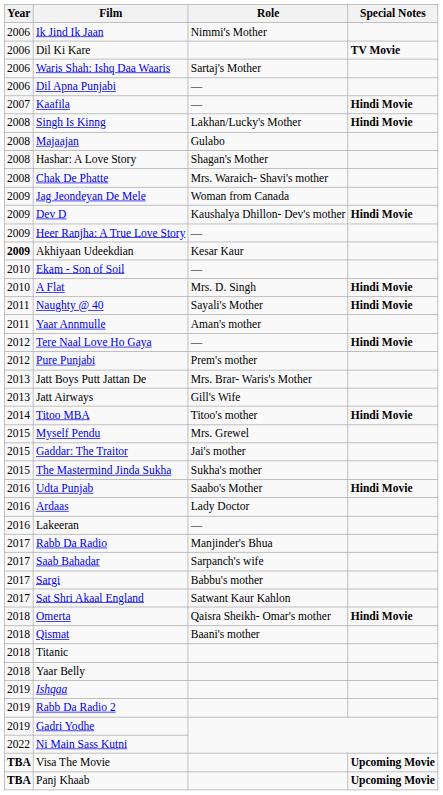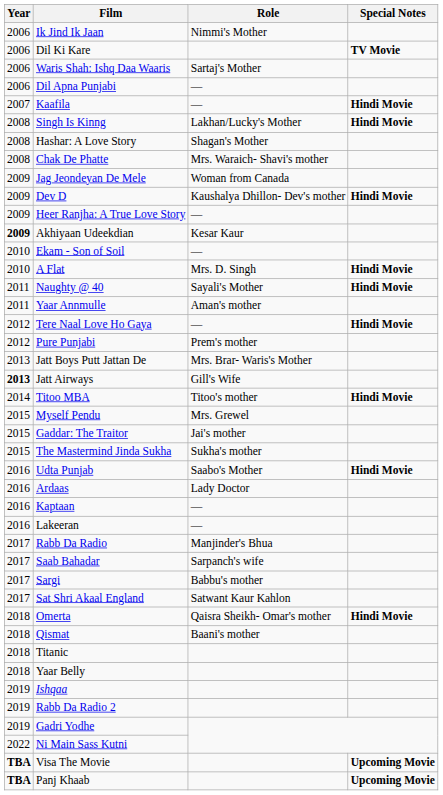- row: 2008 | Majaajan | Gulabo
Jatt Airways | Year: normal -> bold
+ row: 2016 | Kaptaan | —
